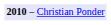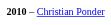row 1 | column 1: lavender background -> no background
